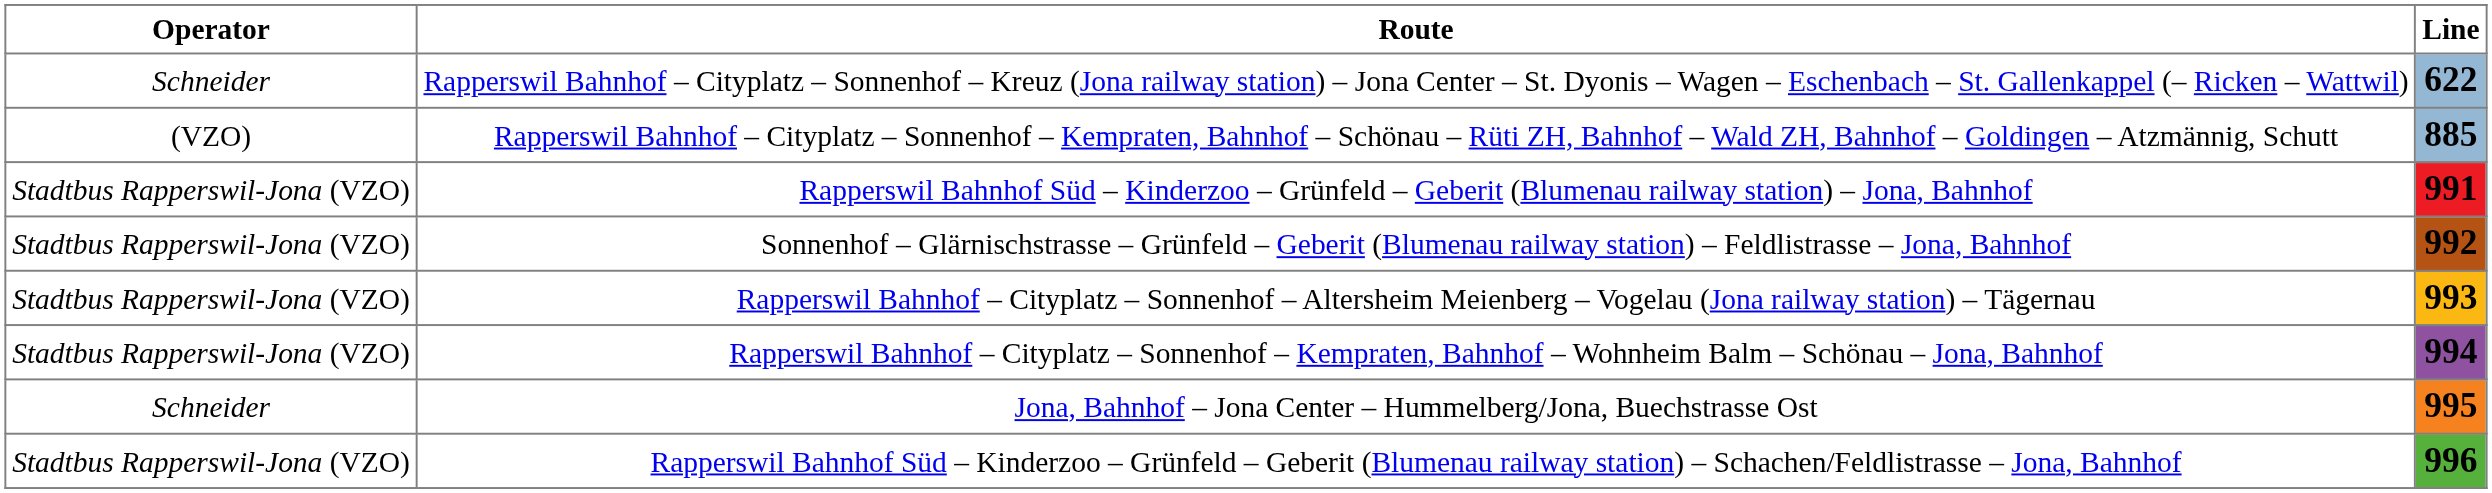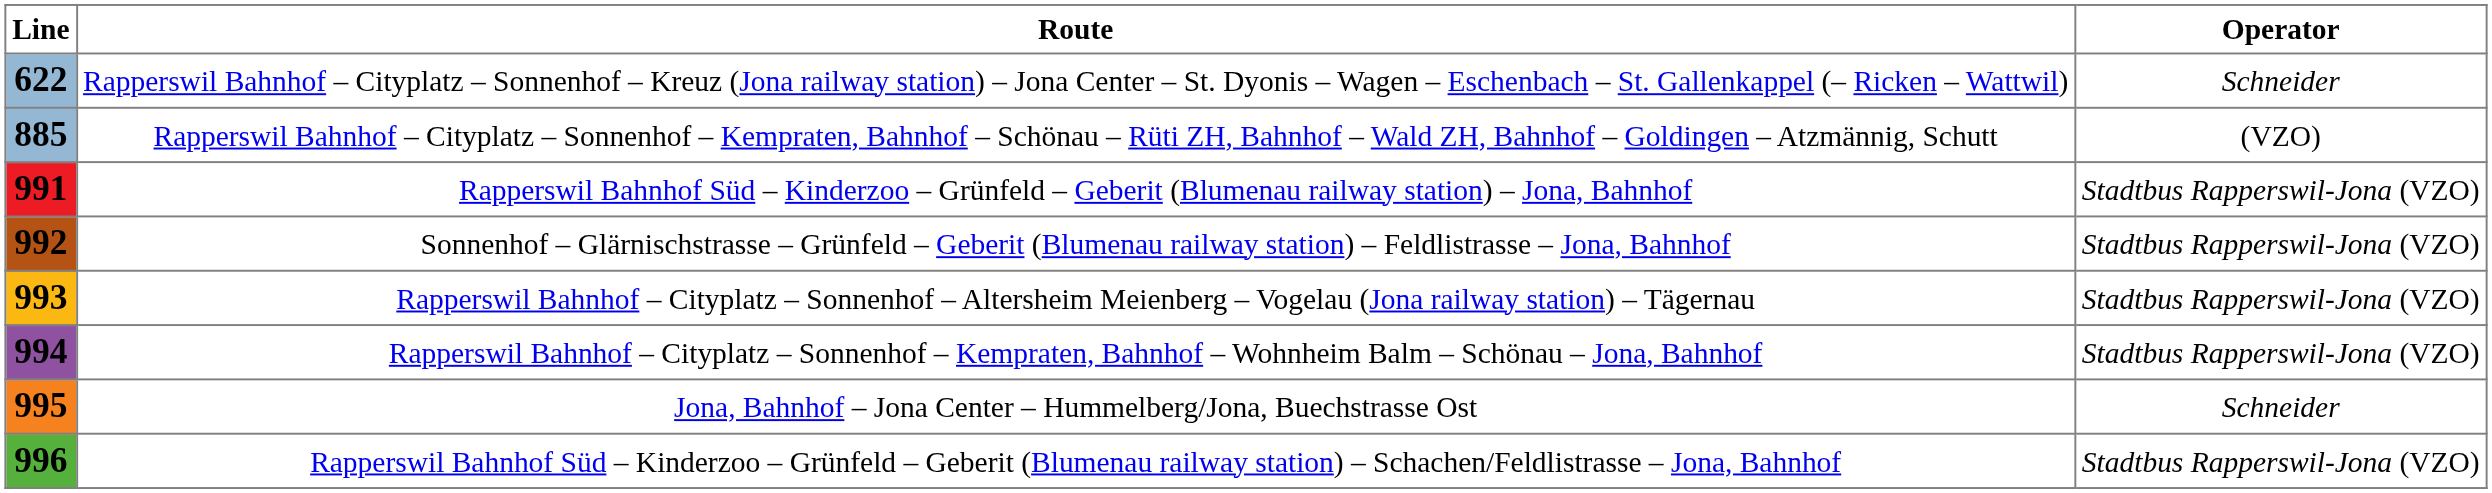columns swapped: Line <-> Operator
